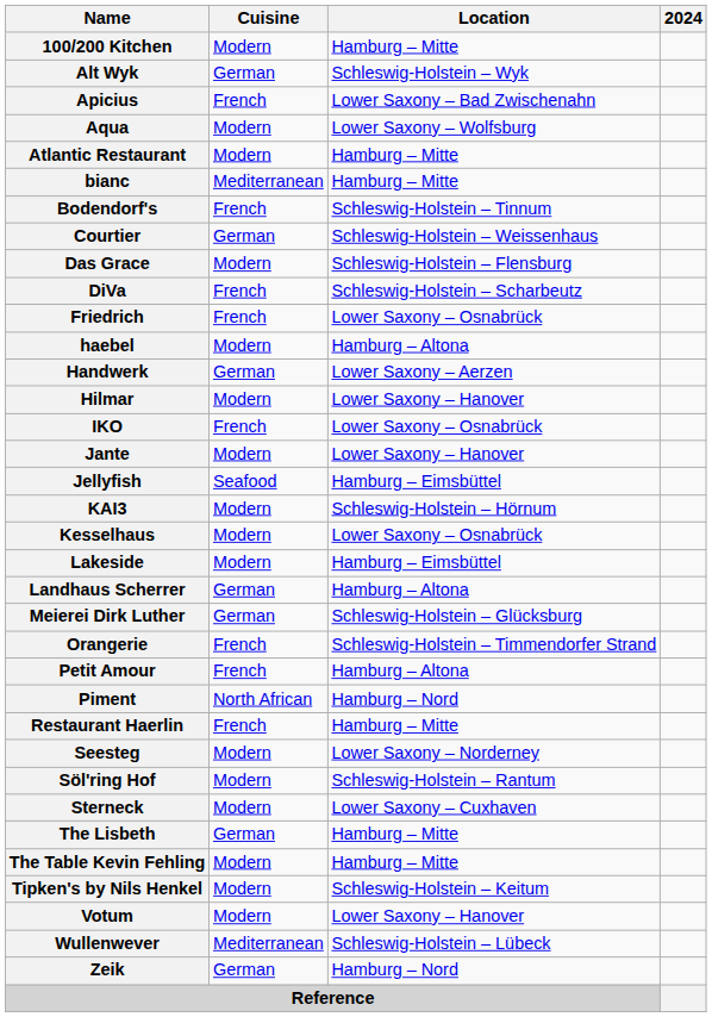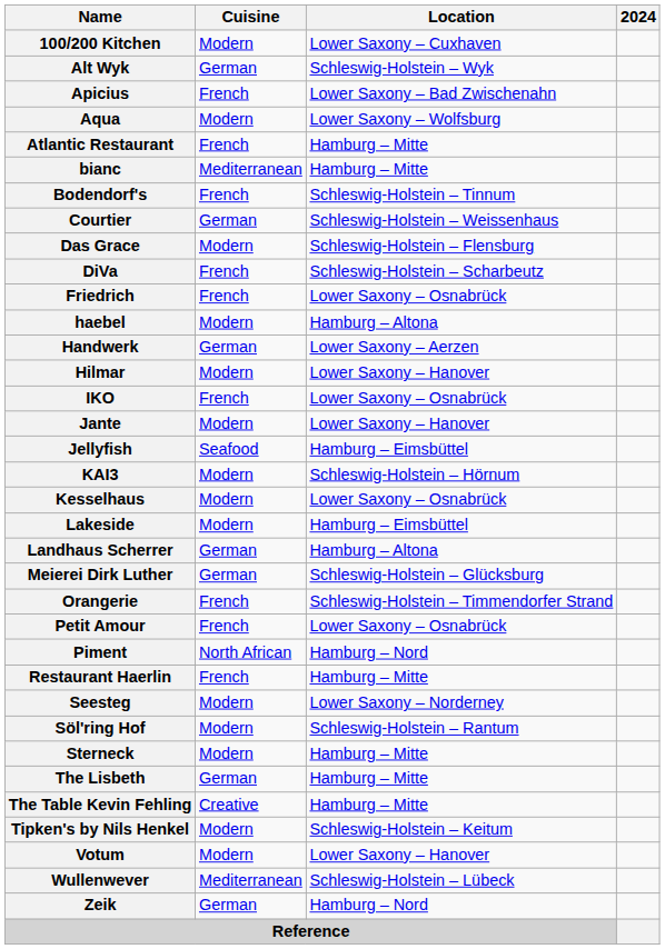100/200 Kitchen | Location: Hamburg – Mitte -> Lower Saxony – Cuxhaven
Atlantic Restaurant | Cuisine: Modern -> French
Petit Amour | Location: Hamburg – Altona -> Lower Saxony – Osnabrück
Sterneck | Location: Lower Saxony – Cuxhaven -> Hamburg – Mitte
The Table Kevin Fehling | Cuisine: Modern -> Creative
